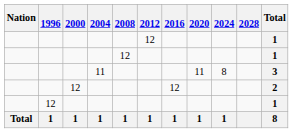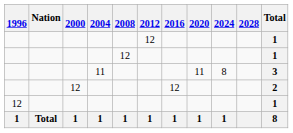columns swapped: Nation <-> 1996
